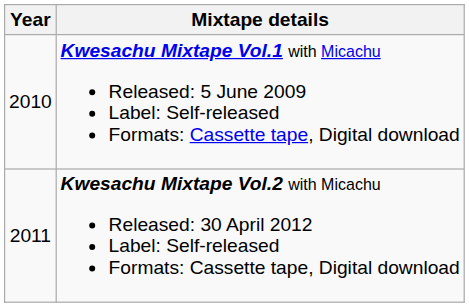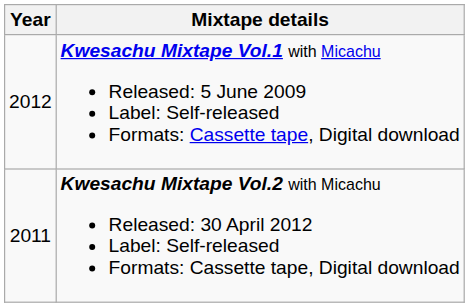row 2 | Year: 2010 -> 2012
